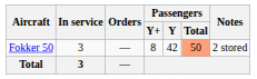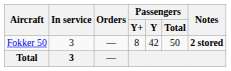Fokker 50 | Passengers / Total: lightsalmon background -> no background
Fokker 50 | Notes: normal -> bold
